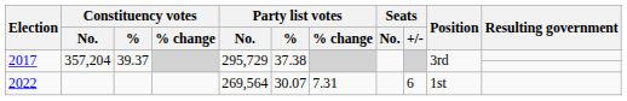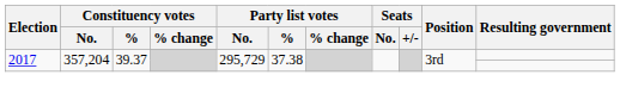- row: 2022 | 269,564 | 30.07 | 7.31 | 6 | 1st
